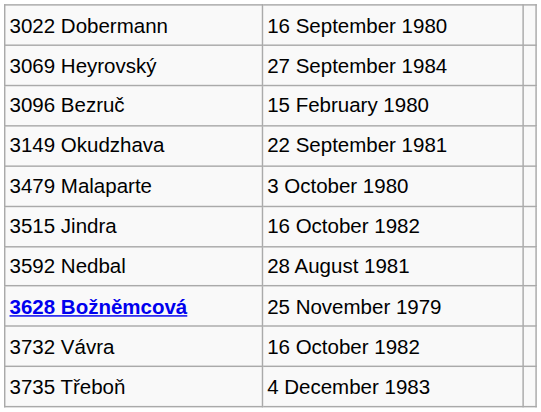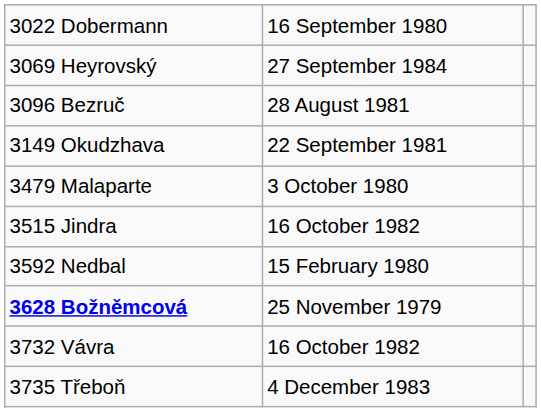3096 Bezruč | column 2: 15 February 1980 -> 28 August 1981
3592 Nedbal | column 2: 28 August 1981 -> 15 February 1980
